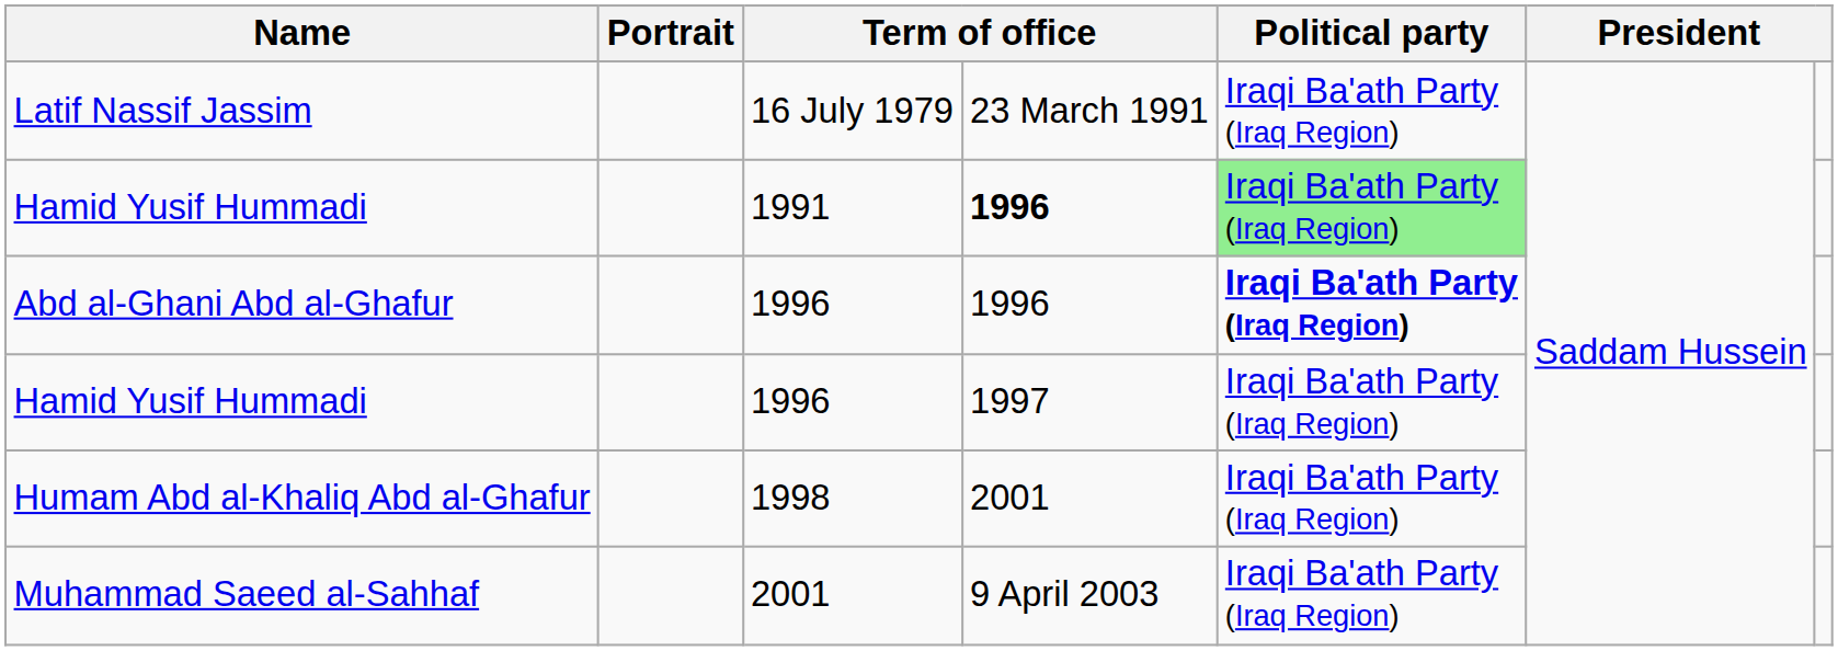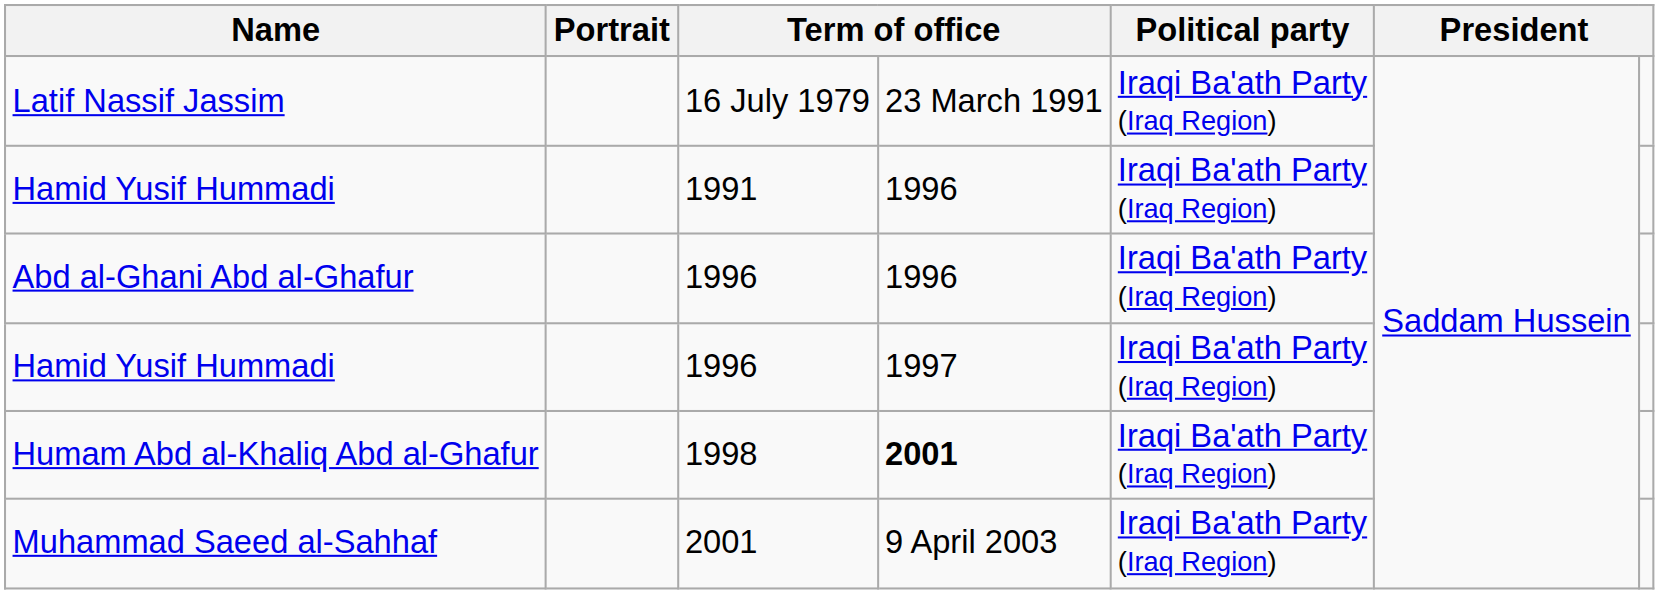Hamid Yusif Hummadi / 1991 | column 4: bold -> normal
Hamid Yusif Hummadi / 1991 | Political party: lightgreen background -> no background
Abd al-Ghani Abd al-Ghafur | Political party: bold -> normal
Humam Abd al-Khaliq Abd al-Ghafur | column 4: normal -> bold
